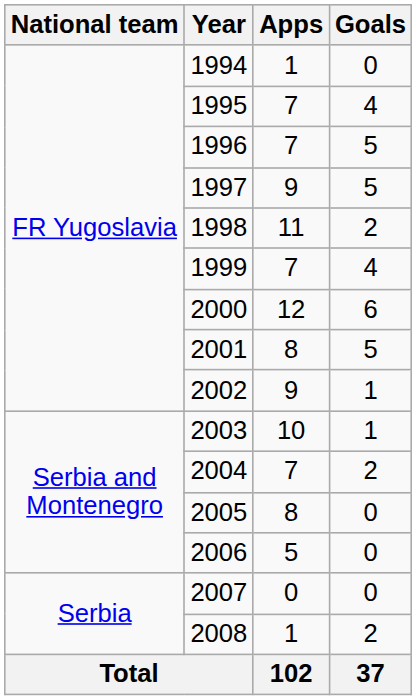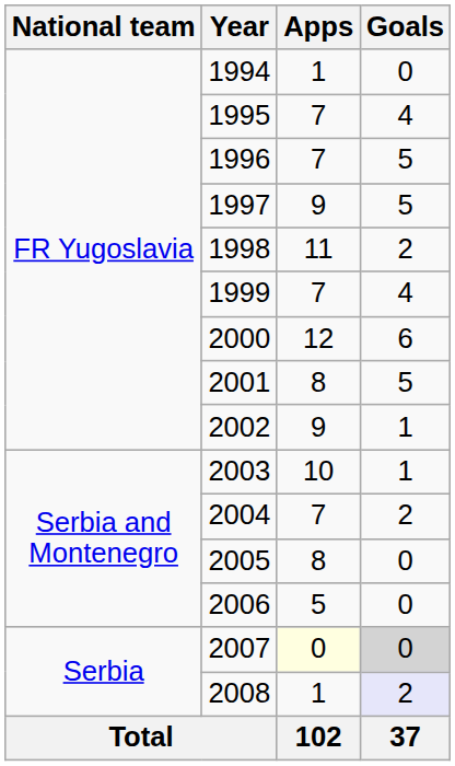2007 | Apps: no background -> lightyellow background
2007 | Goals: no background -> lightgrey background
2008 | Goals: no background -> lavender background
